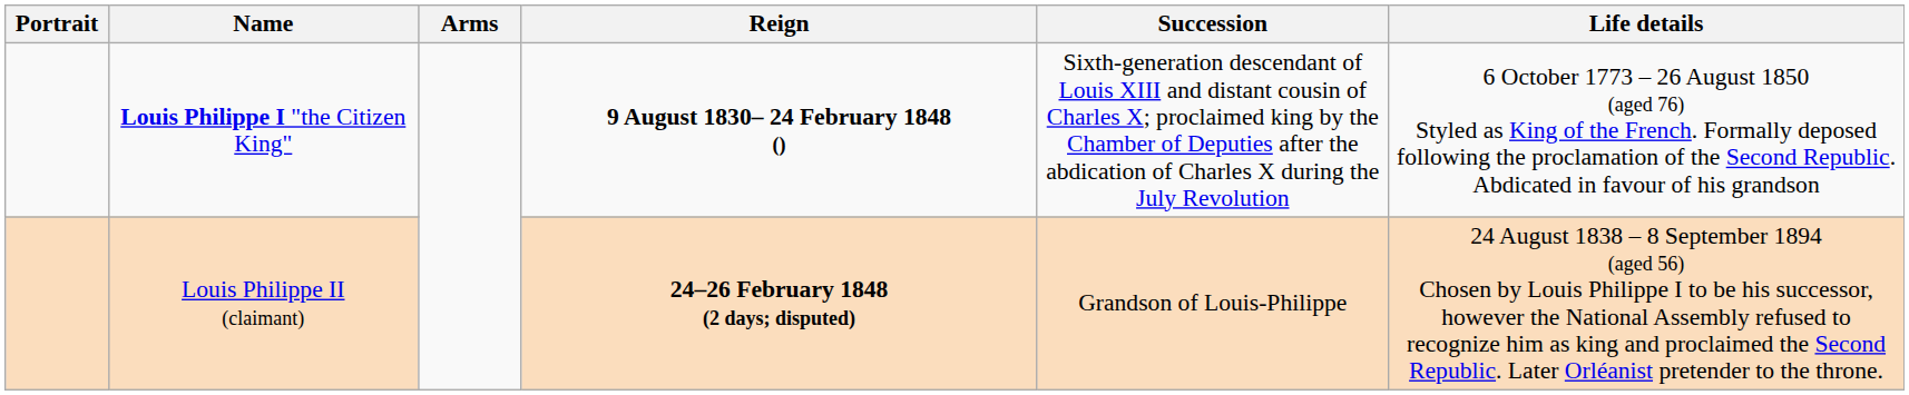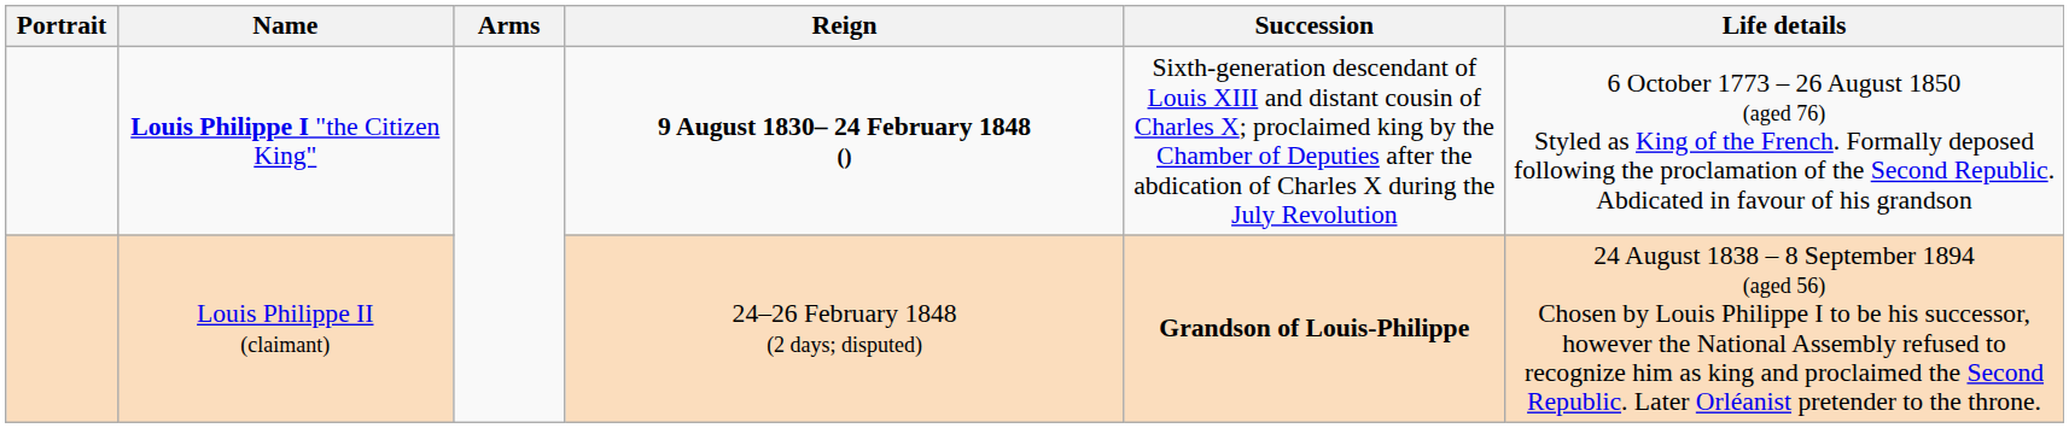Louis Philippe II (claimant) | Reign: bold -> normal
Louis Philippe II (claimant) | Succession: normal -> bold
